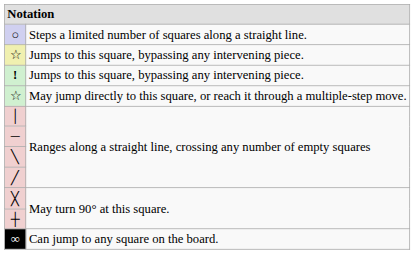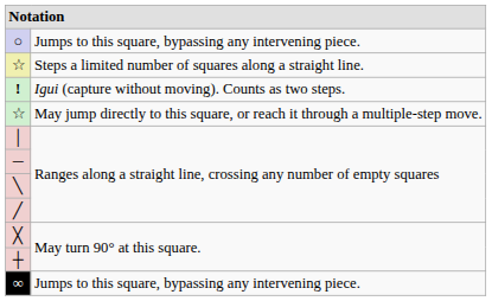row 2 | column 2: Steps a limited number of squares along a straight line. -> Jumps to this square, bypassing any intervening piece.
row 3 | column 2: Jumps to this square, bypassing any intervening piece. -> Steps a limited number of squares along a straight line.
row 4 | column 2: Jumps to this square, bypassing any intervening piece. -> Igui (capture without moving). Counts as two steps.
row 12 | column 2: Can jump to any square on the board. -> Jumps to this square, bypassing any intervening piece.
